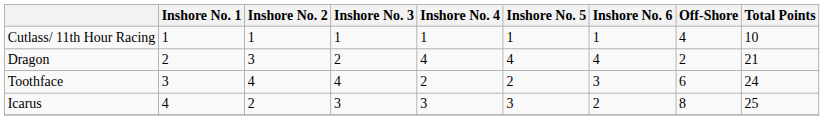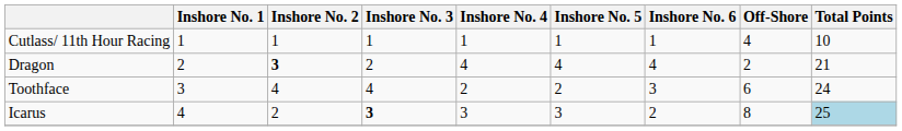Dragon | Inshore No. 2: normal -> bold
Icarus | Inshore No. 3: normal -> bold
Icarus | Total Points: no background -> lightblue background
